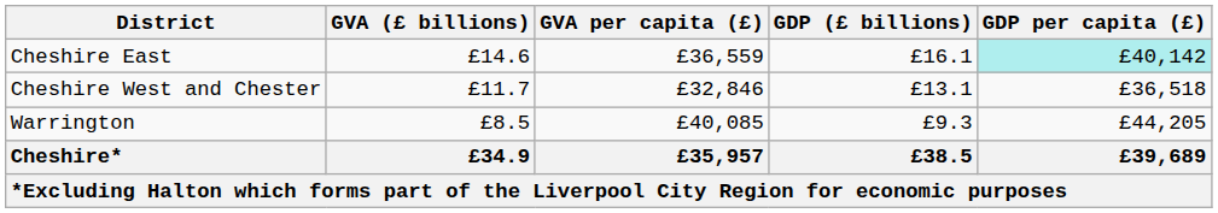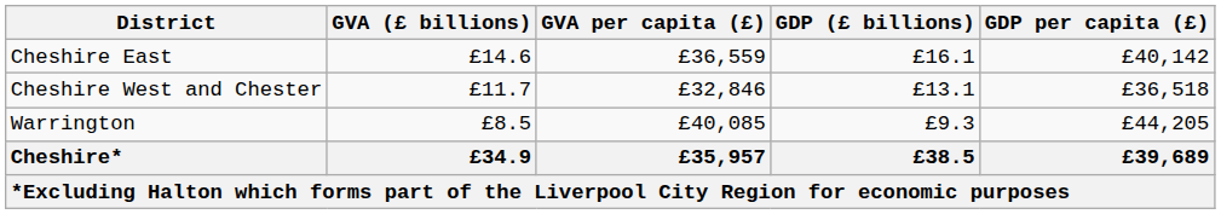Cheshire East | GDP per capita (£): paleturquoise background -> no background
